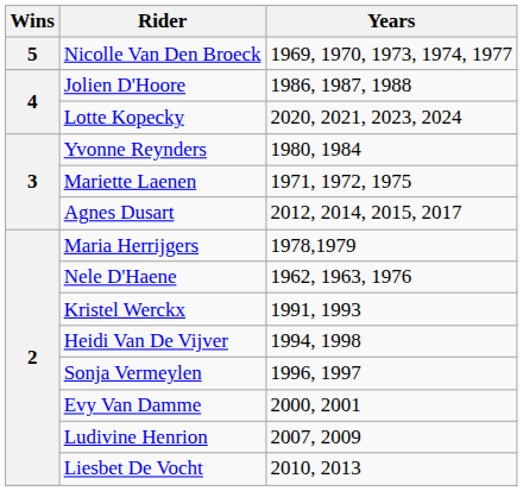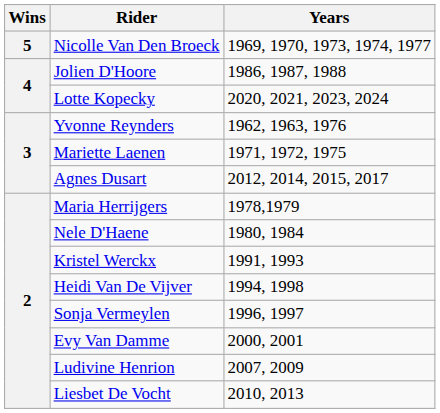Yvonne Reynders | Years: 1980, 1984 -> 1962, 1963, 1976
Nele D'Haene | Years: 1962, 1963, 1976 -> 1980, 1984
